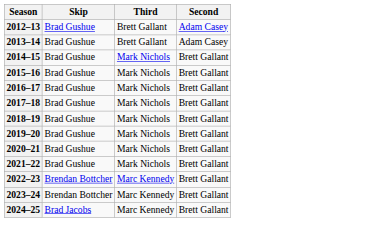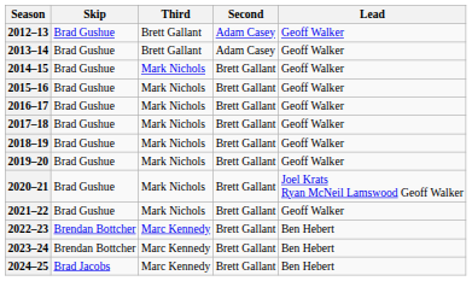+ column: Lead | Geoff Walker | Geoff Walker | Geoff Walker | Geoff Walker | Geoff Walker | Geoff Walker | Geoff Walker | Geoff Walker | Joel Krats Ryan McNeil Lamswood Geoff Walker | Geoff Walker | Ben Hebert | Ben Hebert | Ben Hebert
